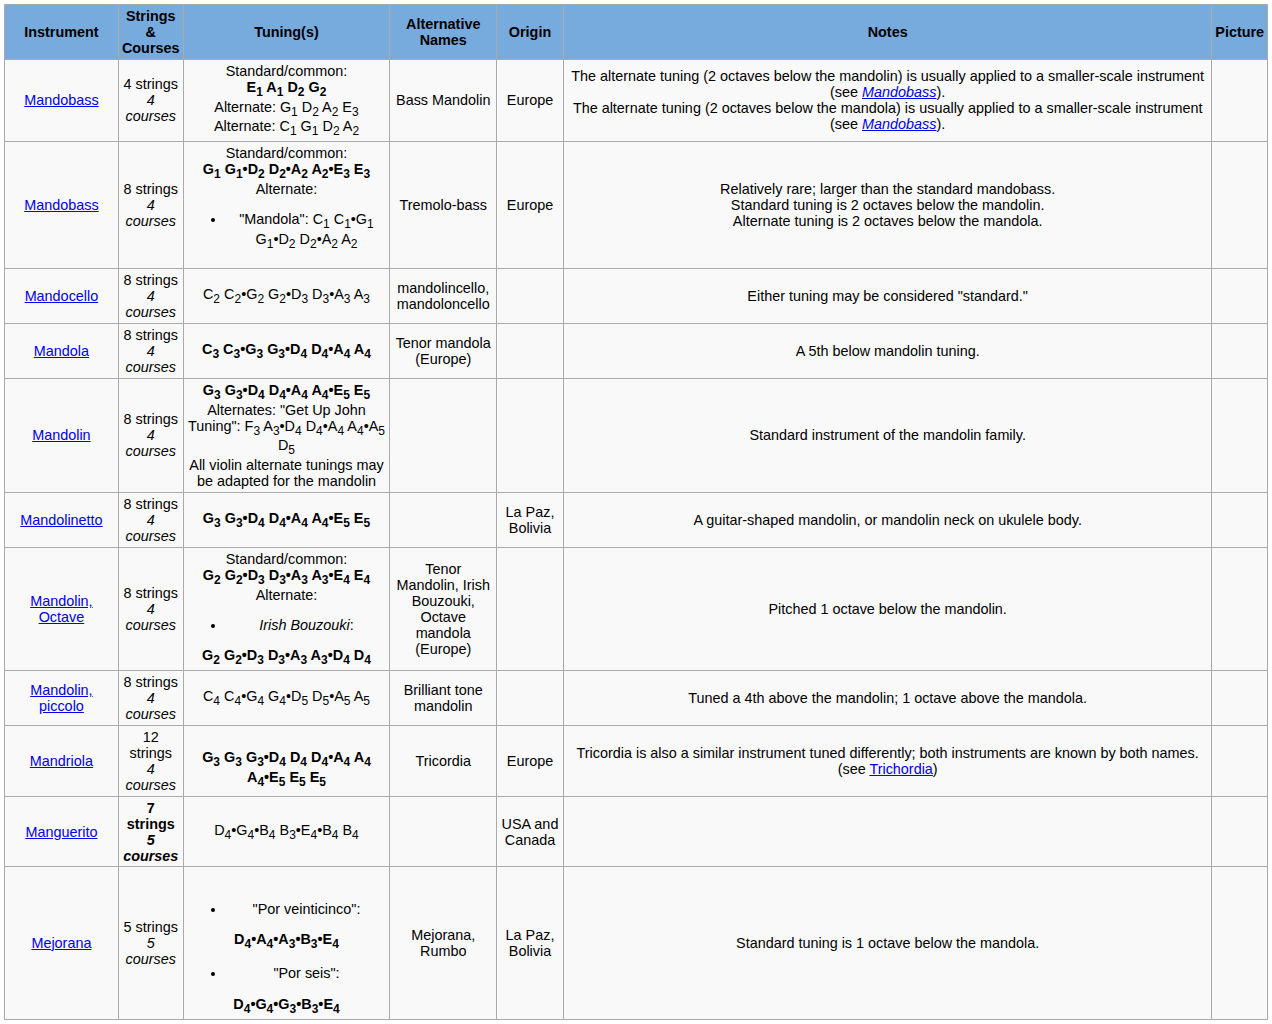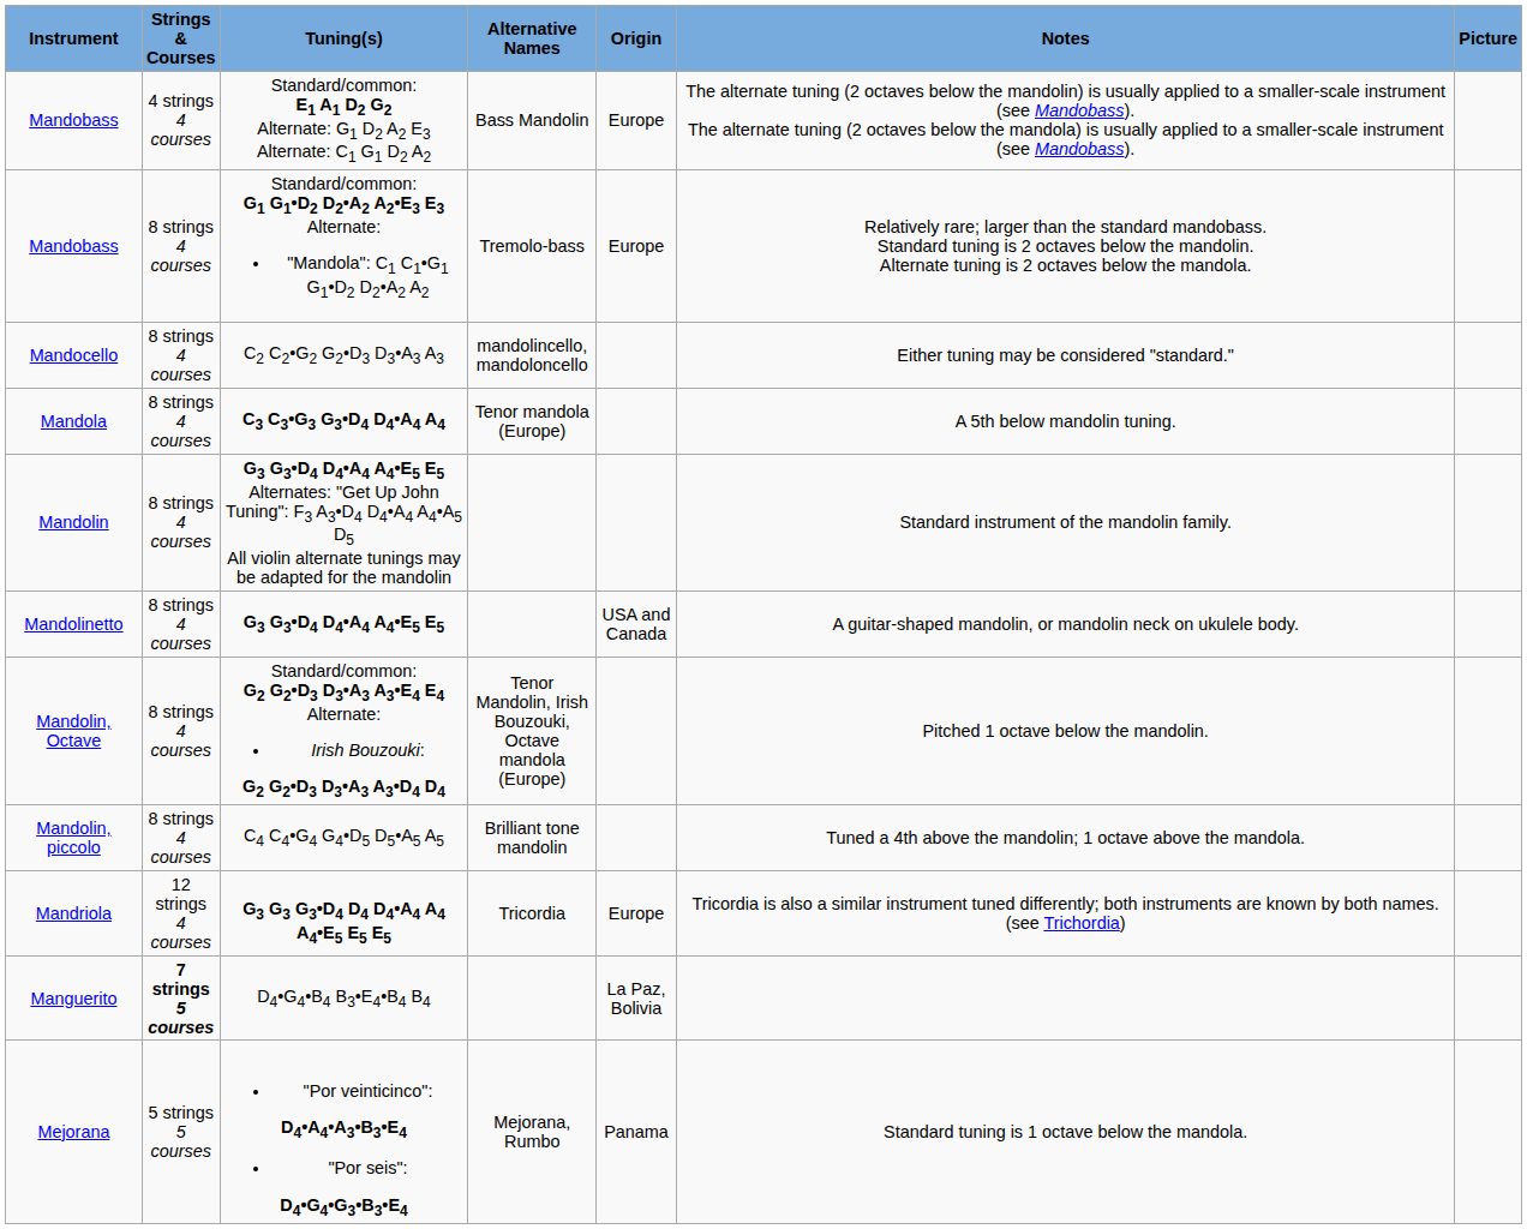G3 G3•D4 D4•A4 A4•E5 E5 | Origin: La Paz, Bolivia -> USA and Canada
D4•G4•B4 B3•E4•B4 B4 | Origin: USA and Canada -> La Paz, Bolivia
"Por veinticinco": D4•A4•A3•B3•E4 "Por seis": D4•G4•G3•B3•E4 | Origin: La Paz, Bolivia -> Panama
